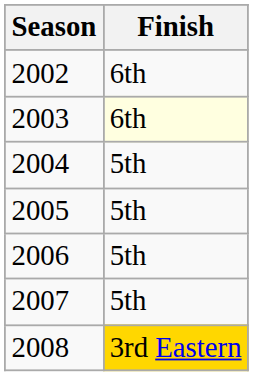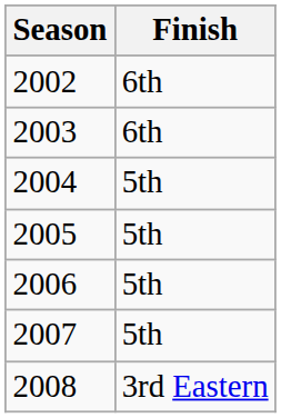2003 | Finish: lightyellow background -> no background
2008 | Finish: gold background -> no background
